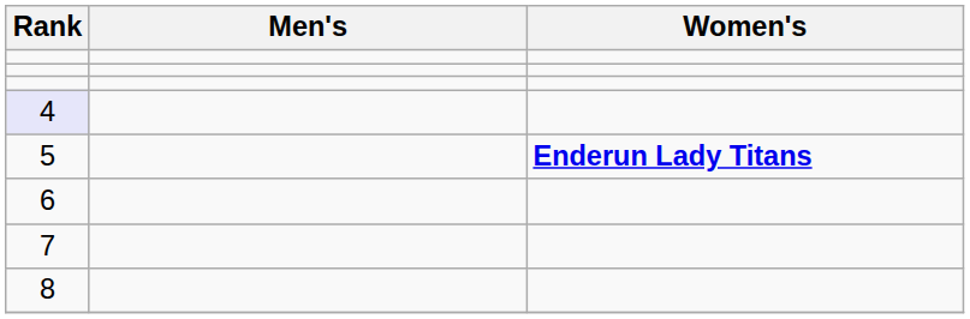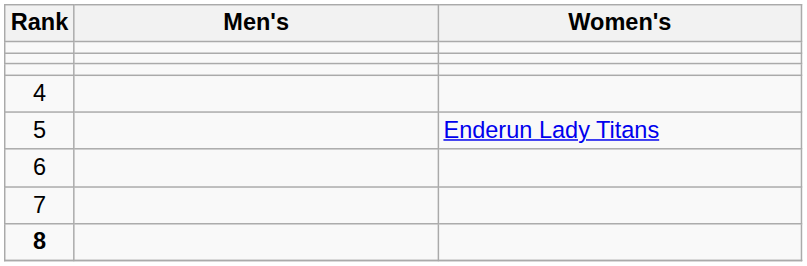4 | Rank: lavender background -> no background
5 | Women's: bold -> normal
8 | Rank: normal -> bold
